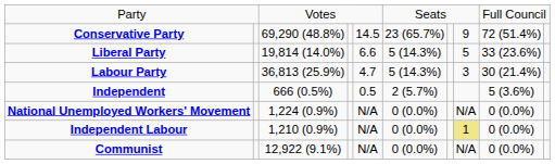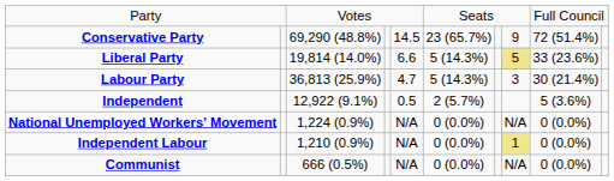Liberal Party | column 8: no background -> khaki background
Independent | column 3: 666 (0.5%) -> 12,922 (9.1%)
Communist | column 3: 12,922 (9.1%) -> 666 (0.5%)
